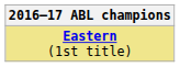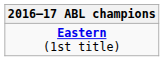row 2 | column 1: khaki background -> no background
